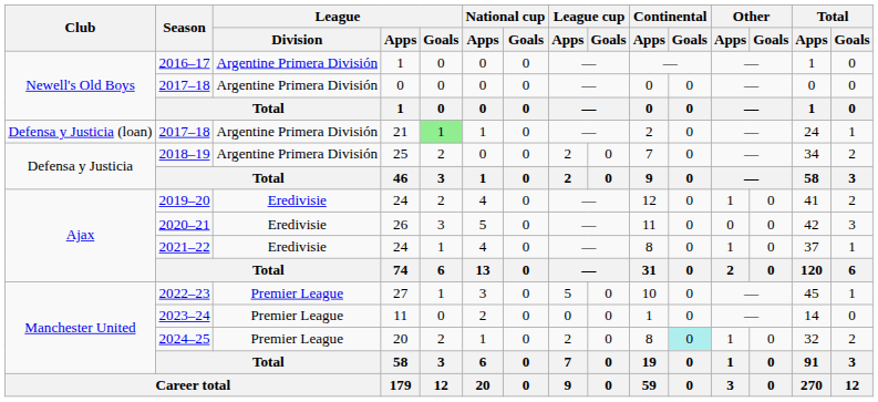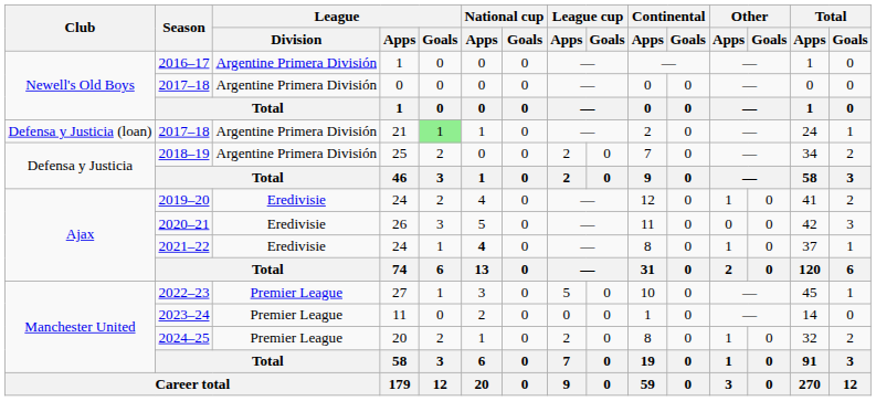2021–22 | National cup / Apps: normal -> bold
2024–25 | Continental / Goals: paleturquoise background -> no background
